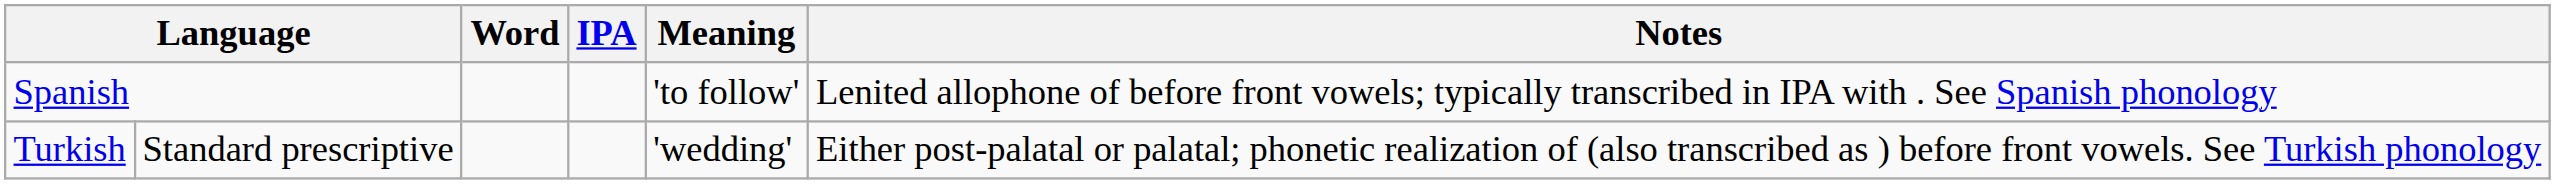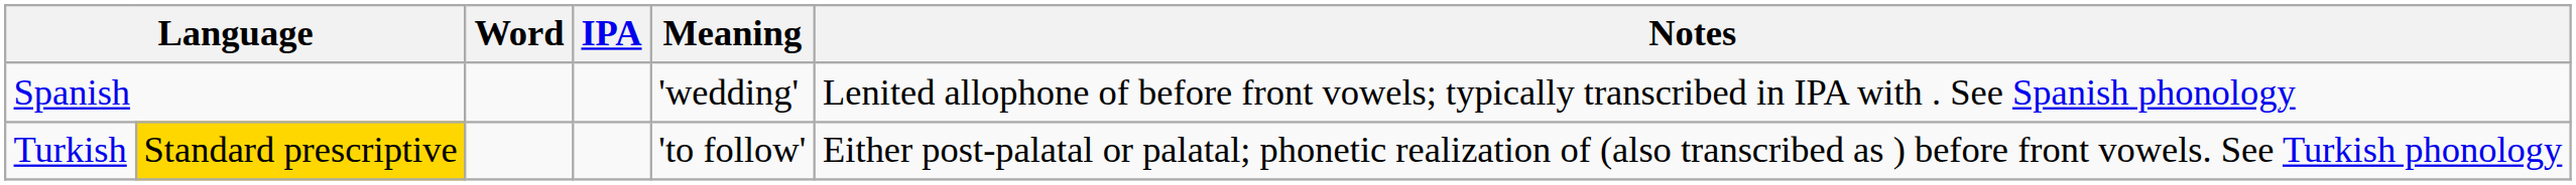Spanish | Meaning: 'to follow' -> 'wedding'
Turkish | column 2: no background -> gold background
Turkish | Meaning: 'wedding' -> 'to follow'
